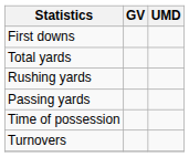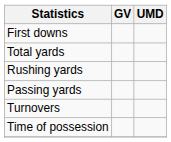rows swapped: Turnovers <-> Time of possession
